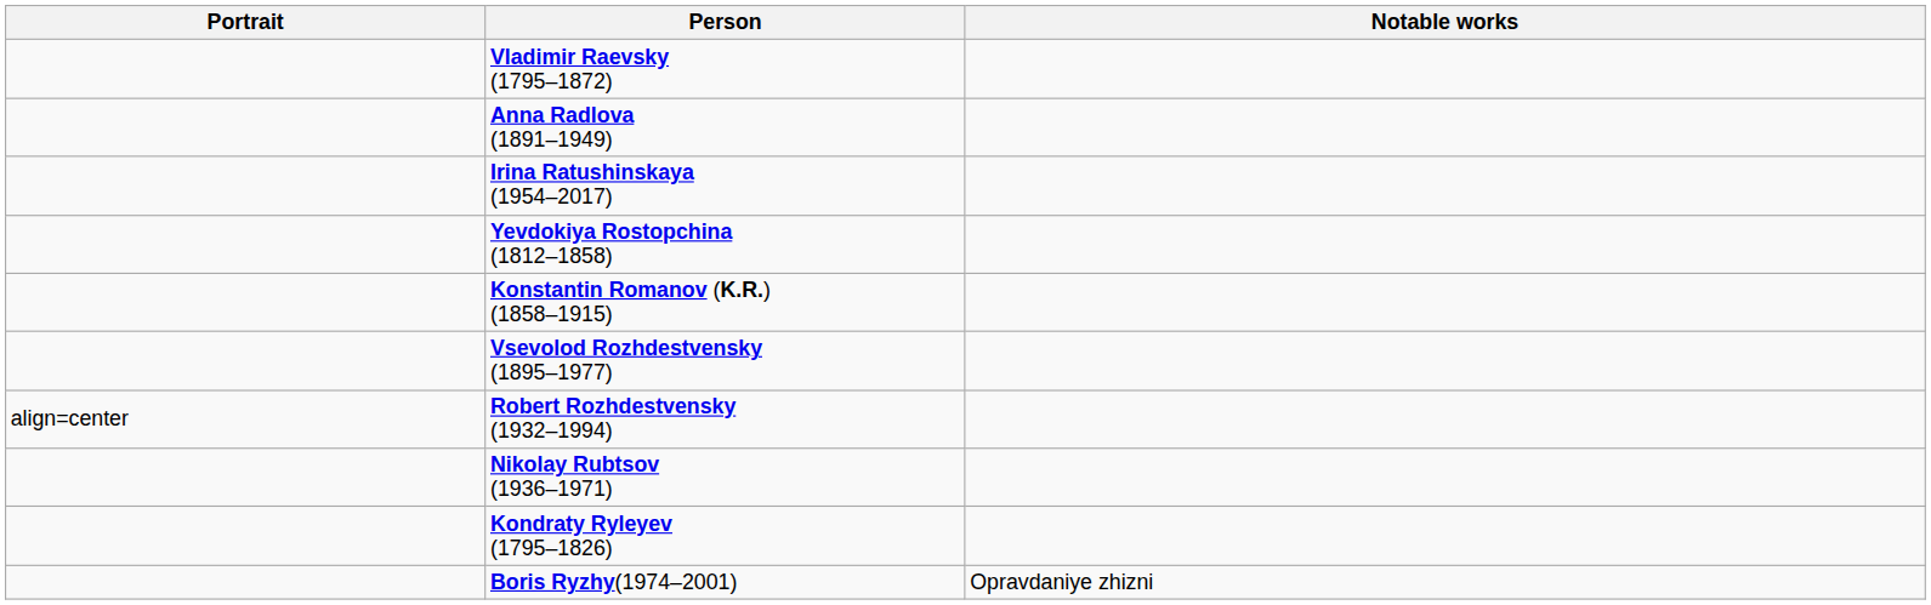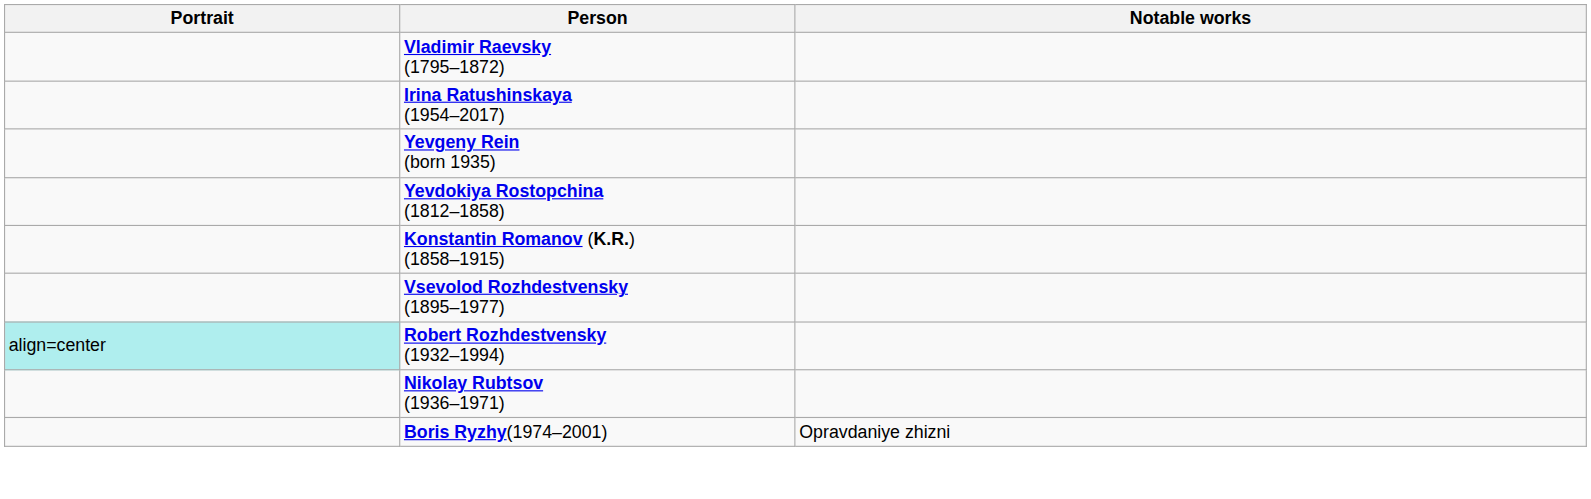- row: Anna Radlova (1891–1949)
+ row: Yevgeny Rein (born 1935)
Robert Rozhdestvensky (1932–1994) | Portrait: no background -> paleturquoise background
- row: Kondraty Ryleyev (1795–1826)
